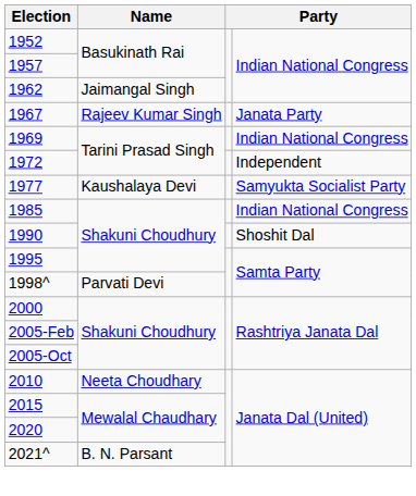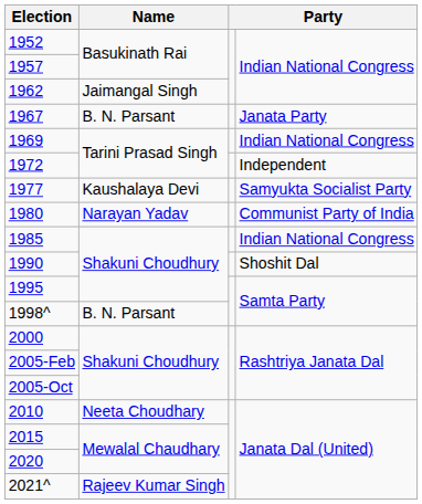1967 | Name: Rajeev Kumar Singh -> B. N. Parsant
+ row: 1980 | Narayan Yadav | Communist Party of India
1998^ | Name: Parvati Devi -> B. N. Parsant
2021^ | Name: B. N. Parsant -> Rajeev Kumar Singh
